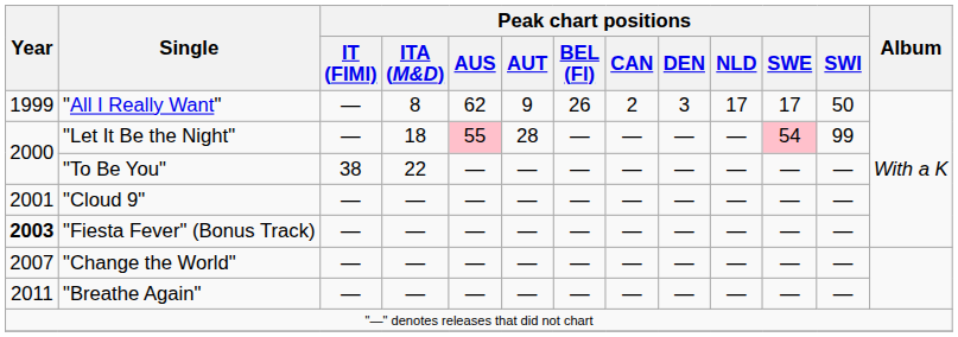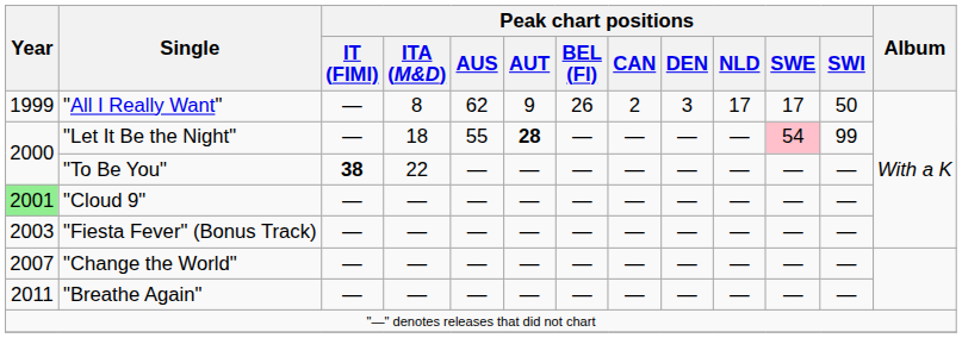"Let It Be the Night" | Peak chart positions / AUS: pink background -> no background
"Let It Be the Night" | Peak chart positions / AUT: normal -> bold
"To Be You" | Peak chart positions / IT (FIMI): normal -> bold
"Cloud 9" | Year: no background -> lightgreen background
"Fiesta Fever" (Bonus Track) | Year: bold -> normal
